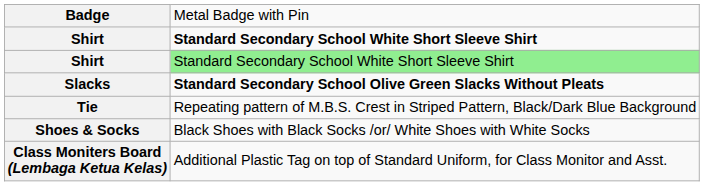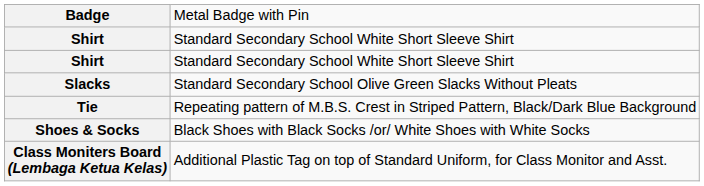row 2 | column 2: bold -> normal
row 3 | column 2: lightgreen background -> no background
row 4 | column 2: bold -> normal
